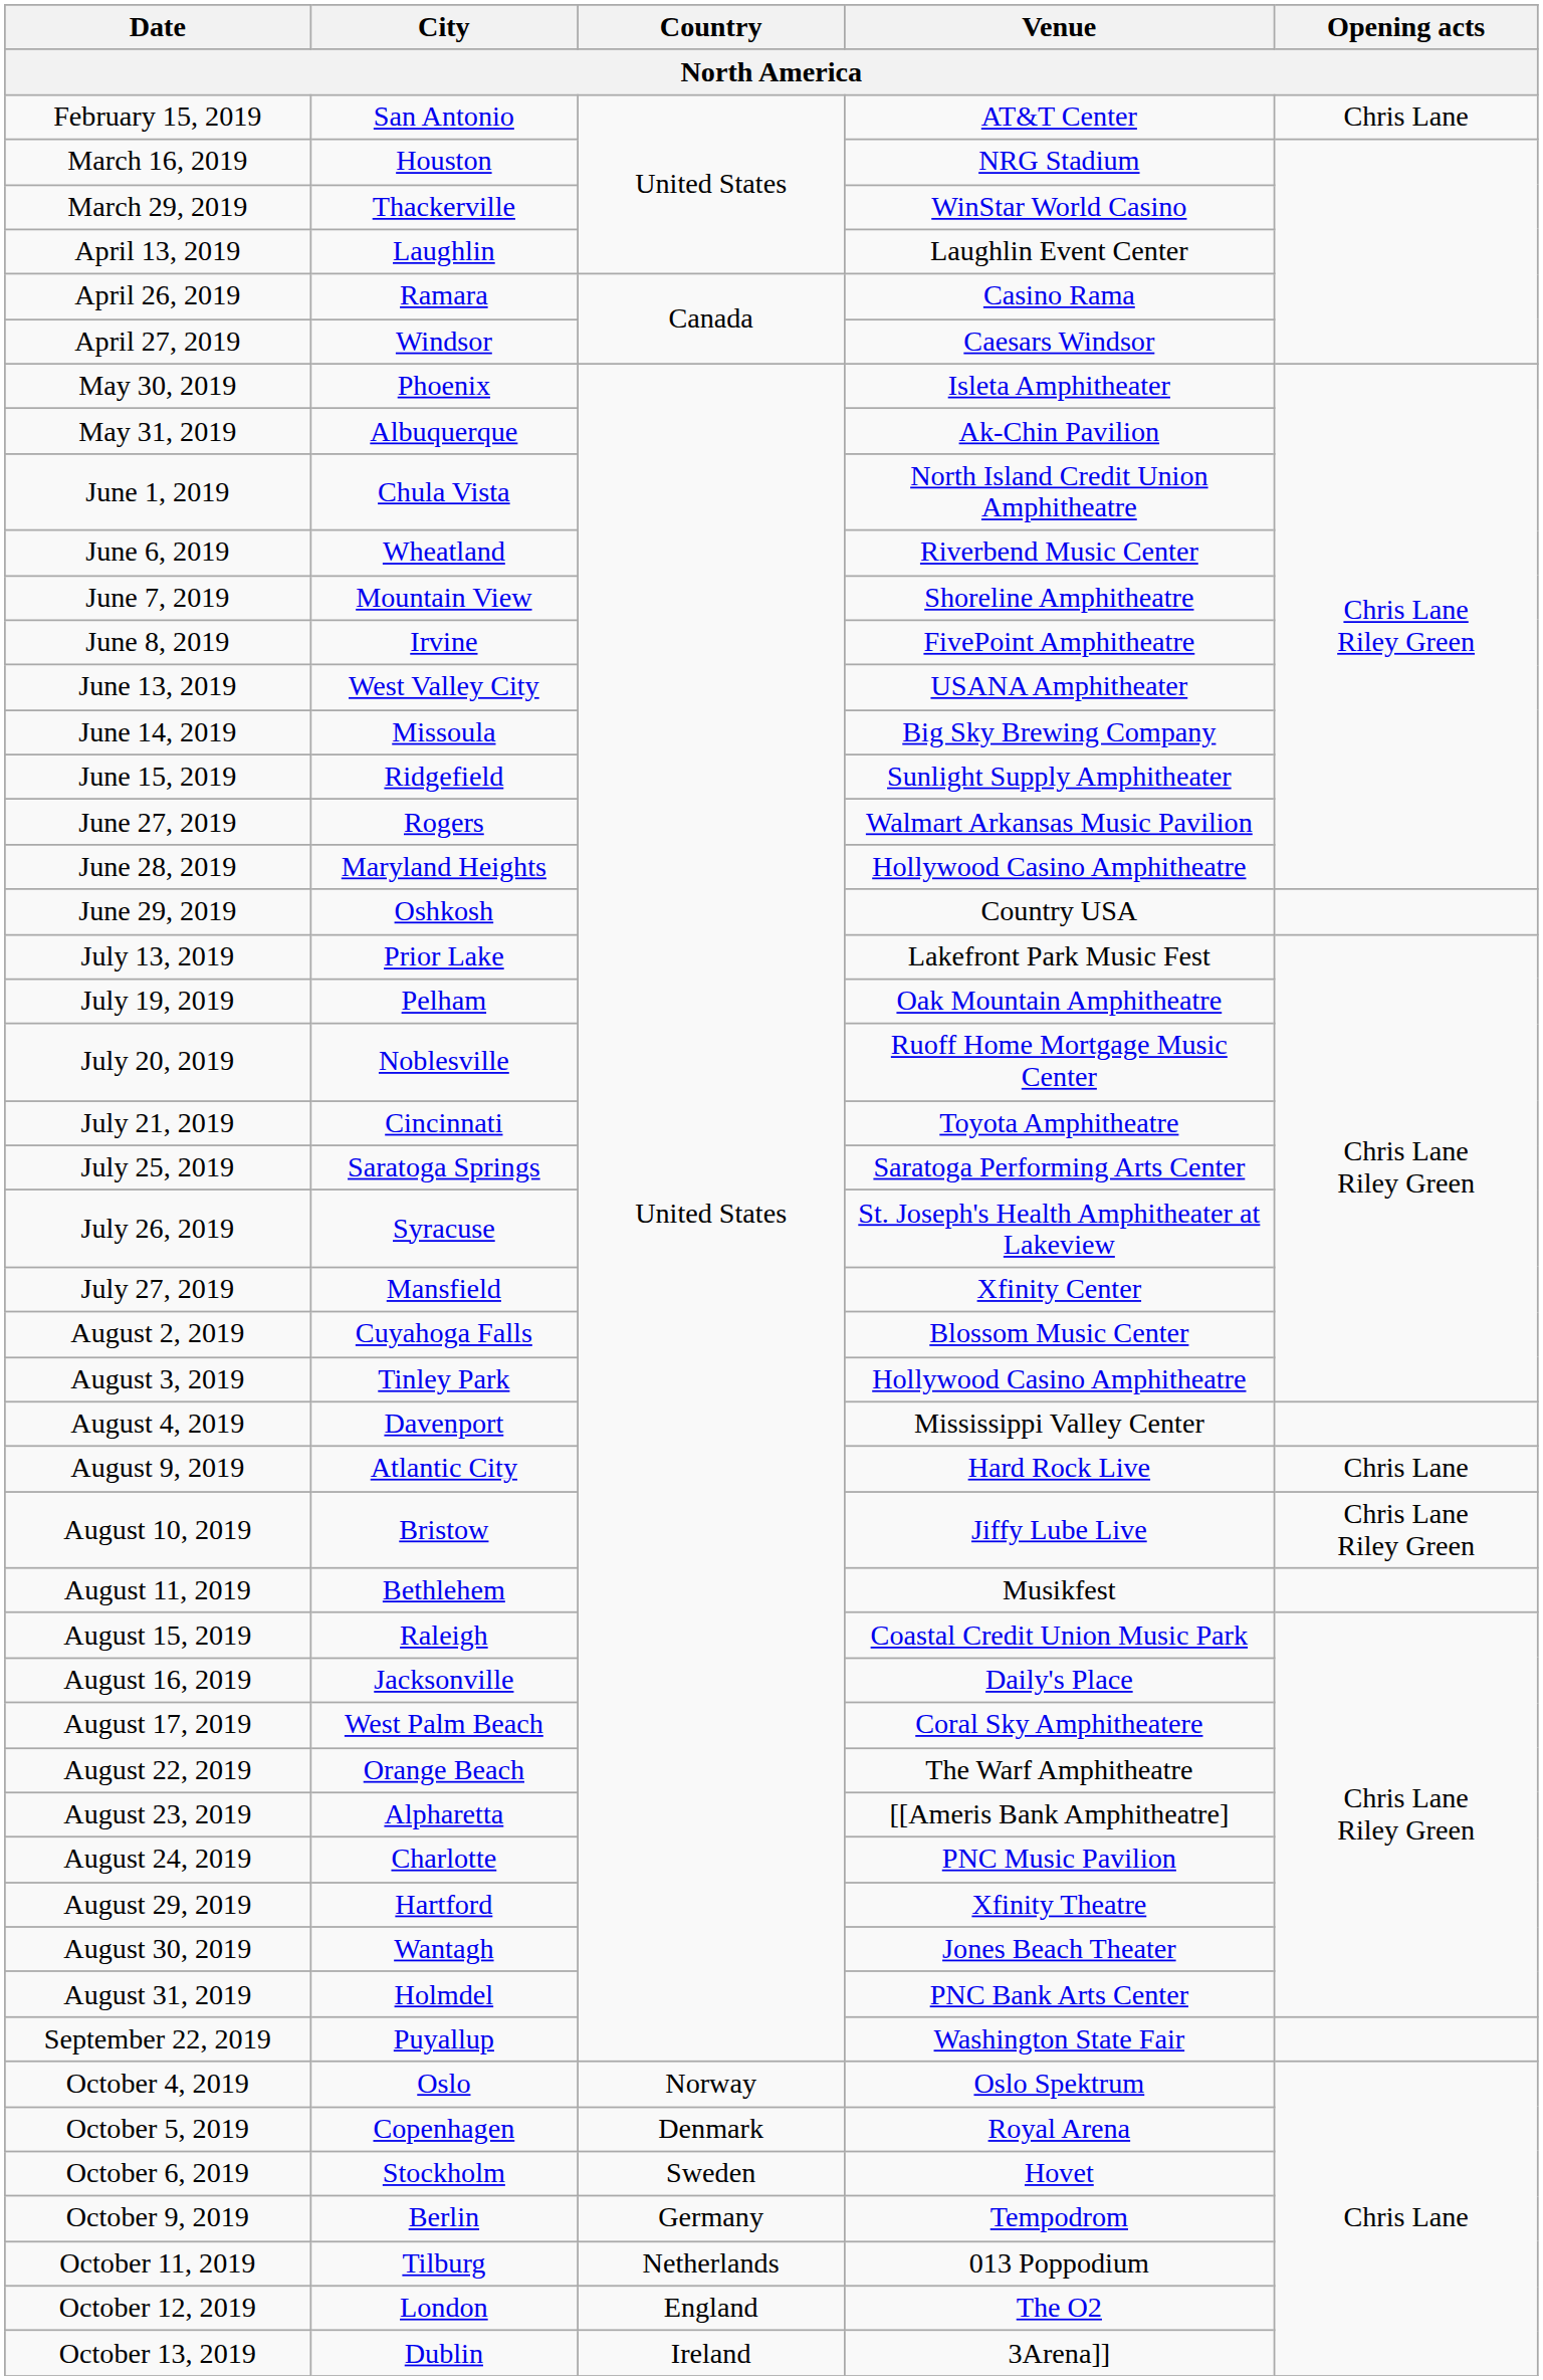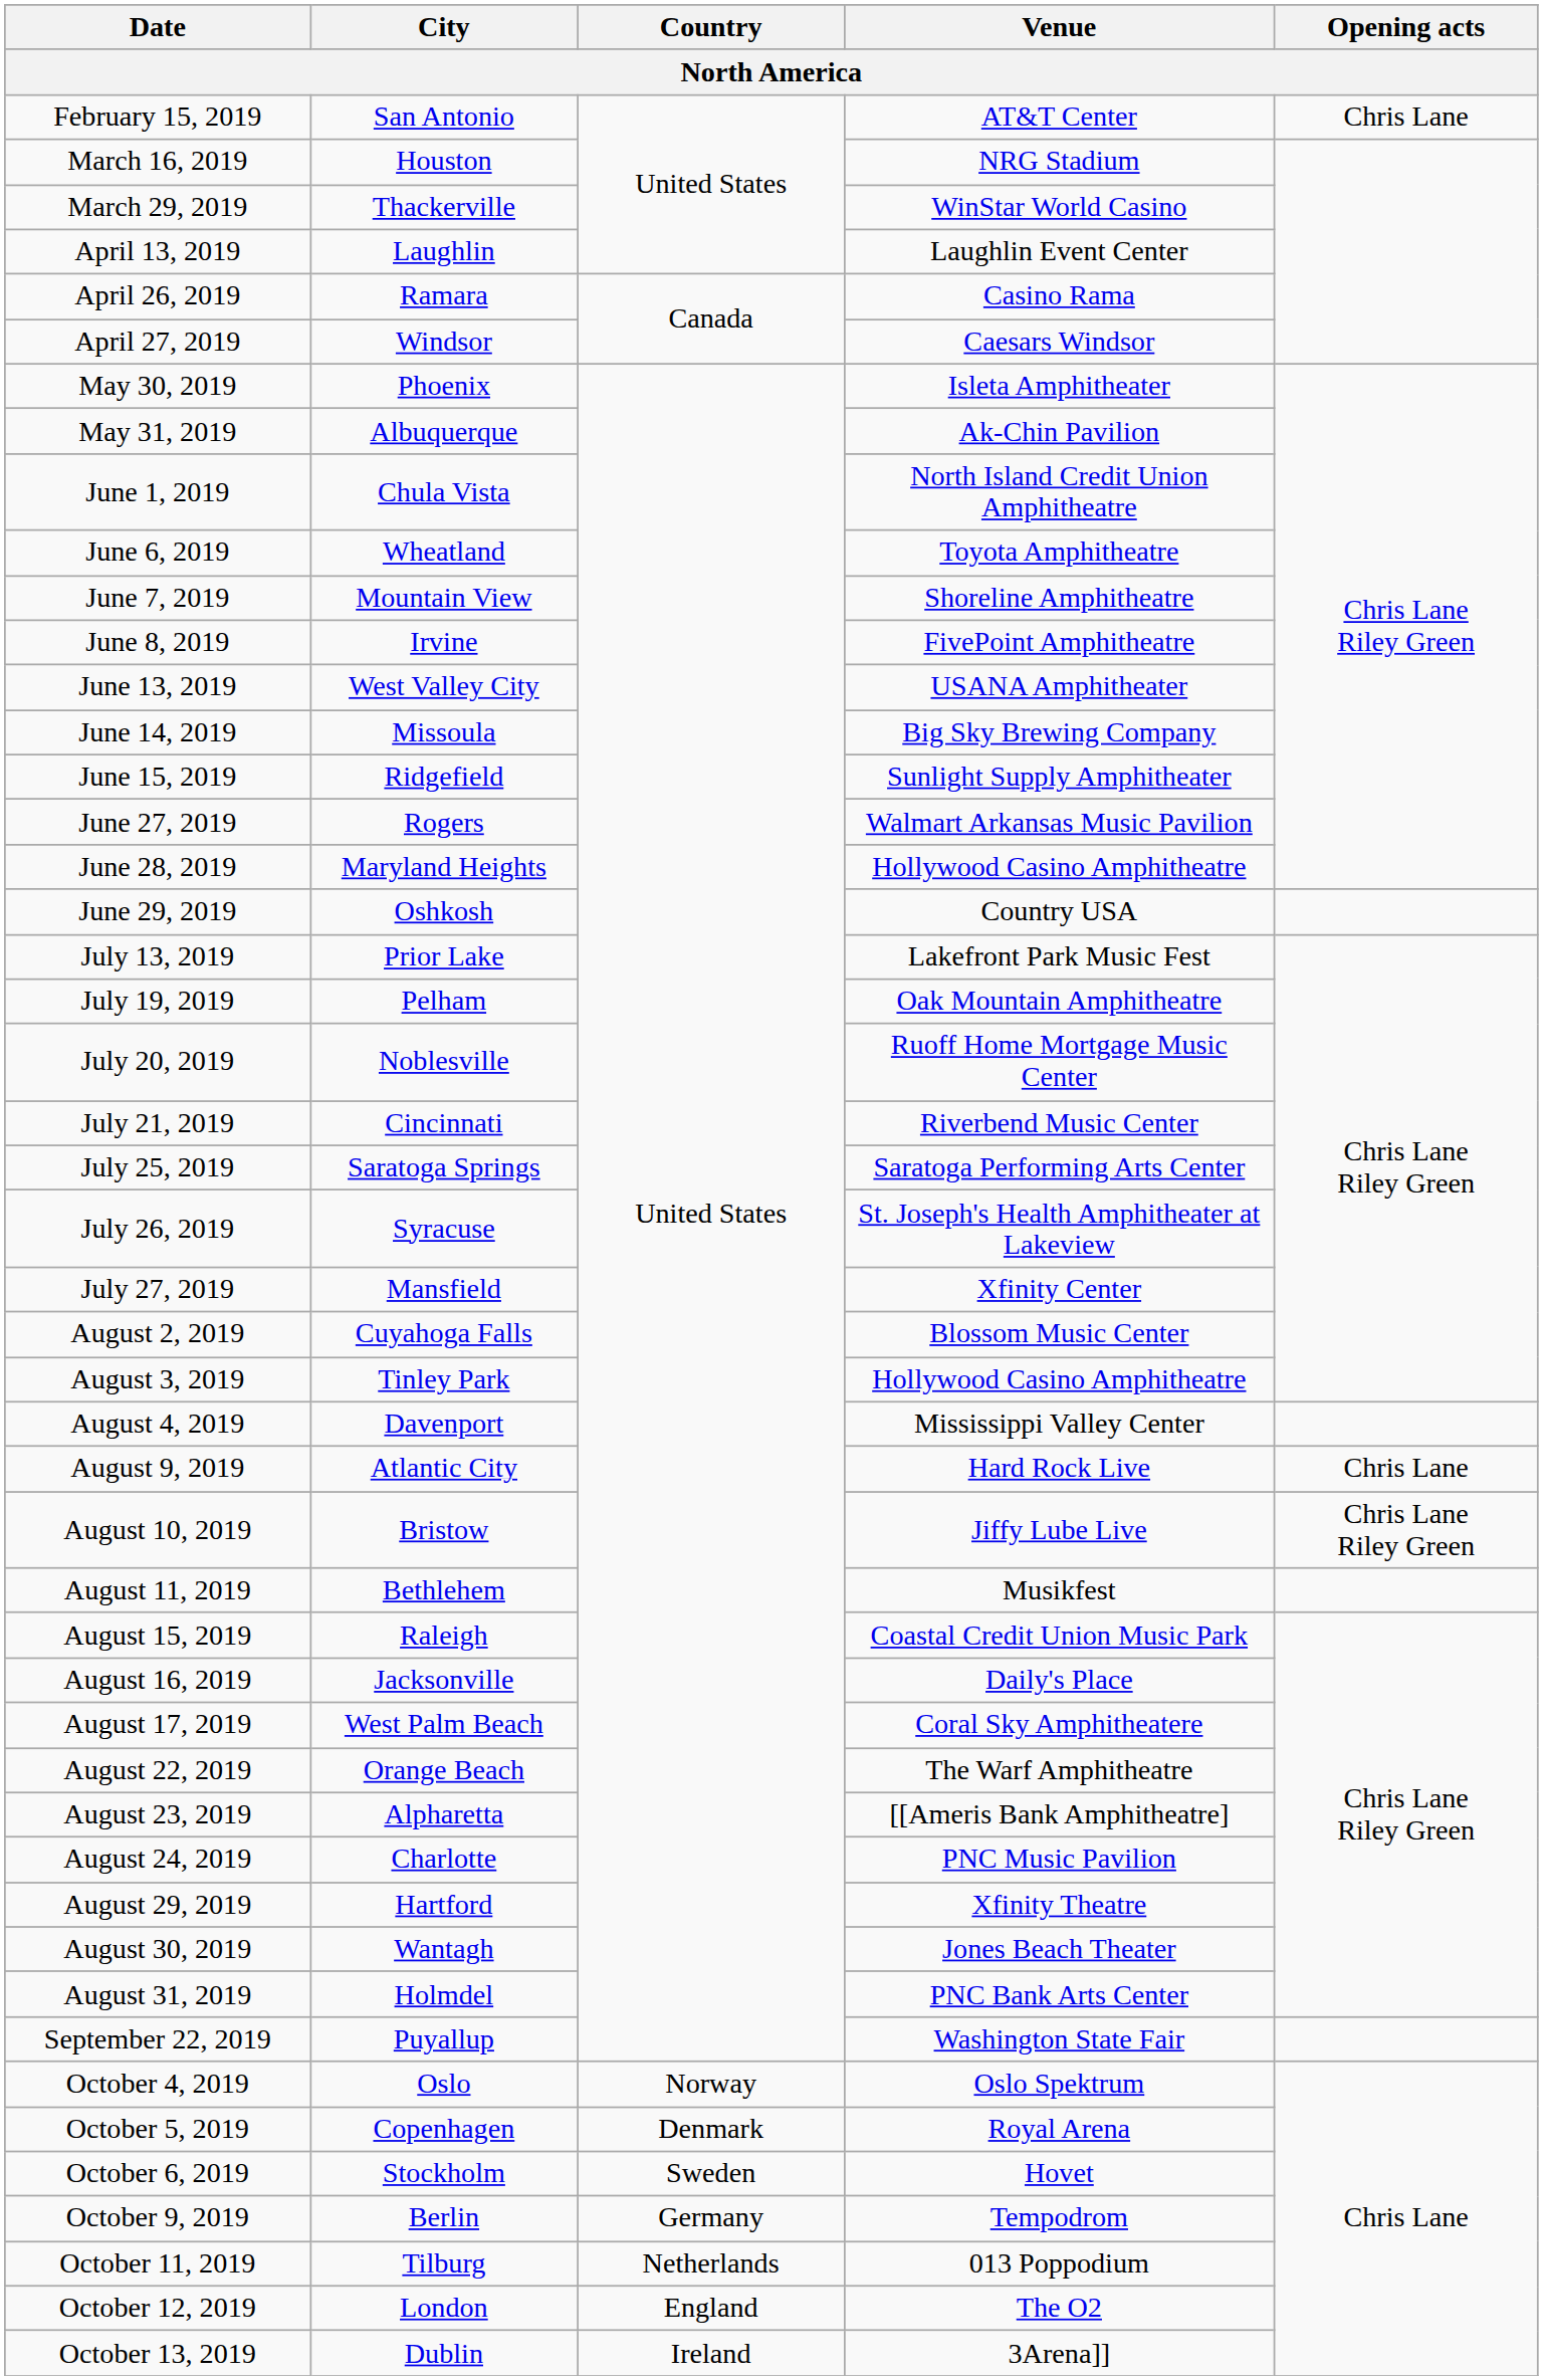June 6, 2019 | Venue: Riverbend Music Center -> Toyota Amphitheatre
July 21, 2019 | Venue: Toyota Amphitheatre -> Riverbend Music Center
